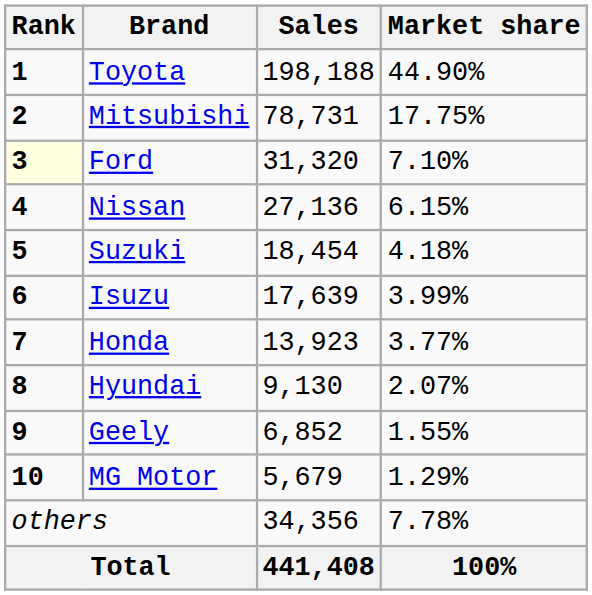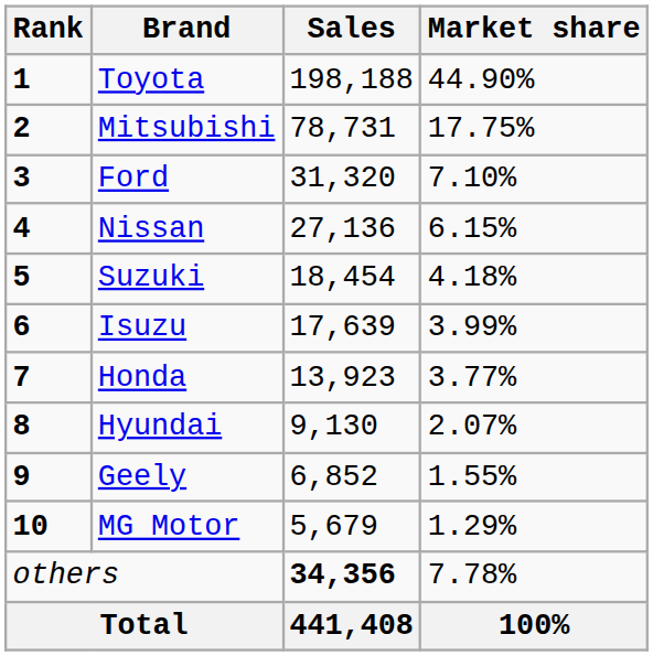Ford | Rank: lightyellow background -> no background
others | Sales: normal -> bold
